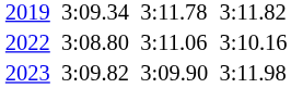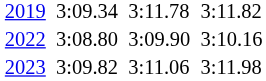2022 | column 3: 3:11.06 -> 3:09.90
2023 | column 3: 3:09.90 -> 3:11.06
